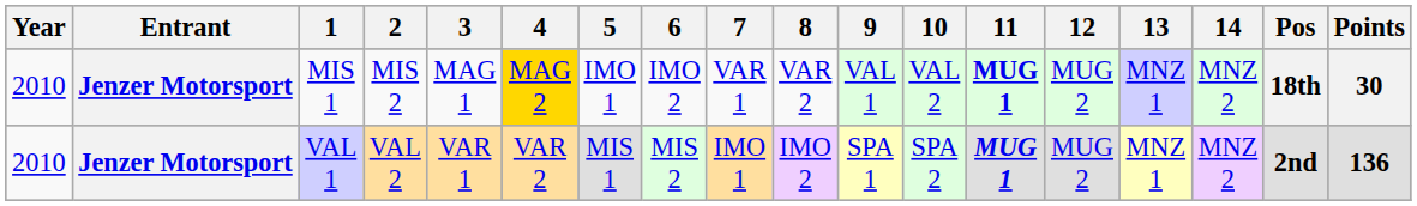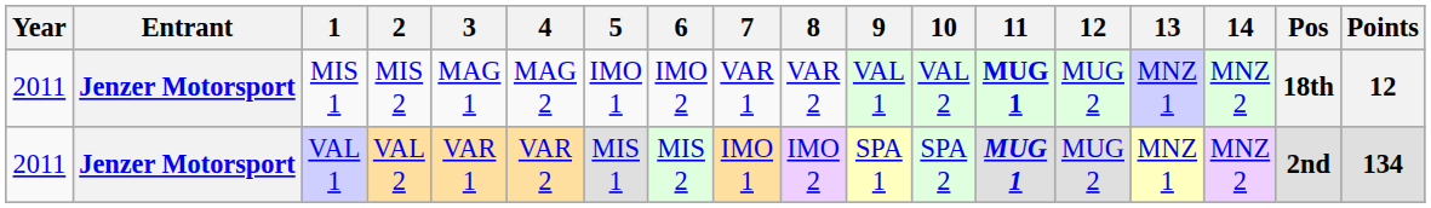row 2 | Year: 2010 -> 2011
row 2 | 4: gold background -> no background
row 2 | Points: 30 -> 12
row 3 | Year: 2010 -> 2011
row 3 | Points: 136 -> 134
